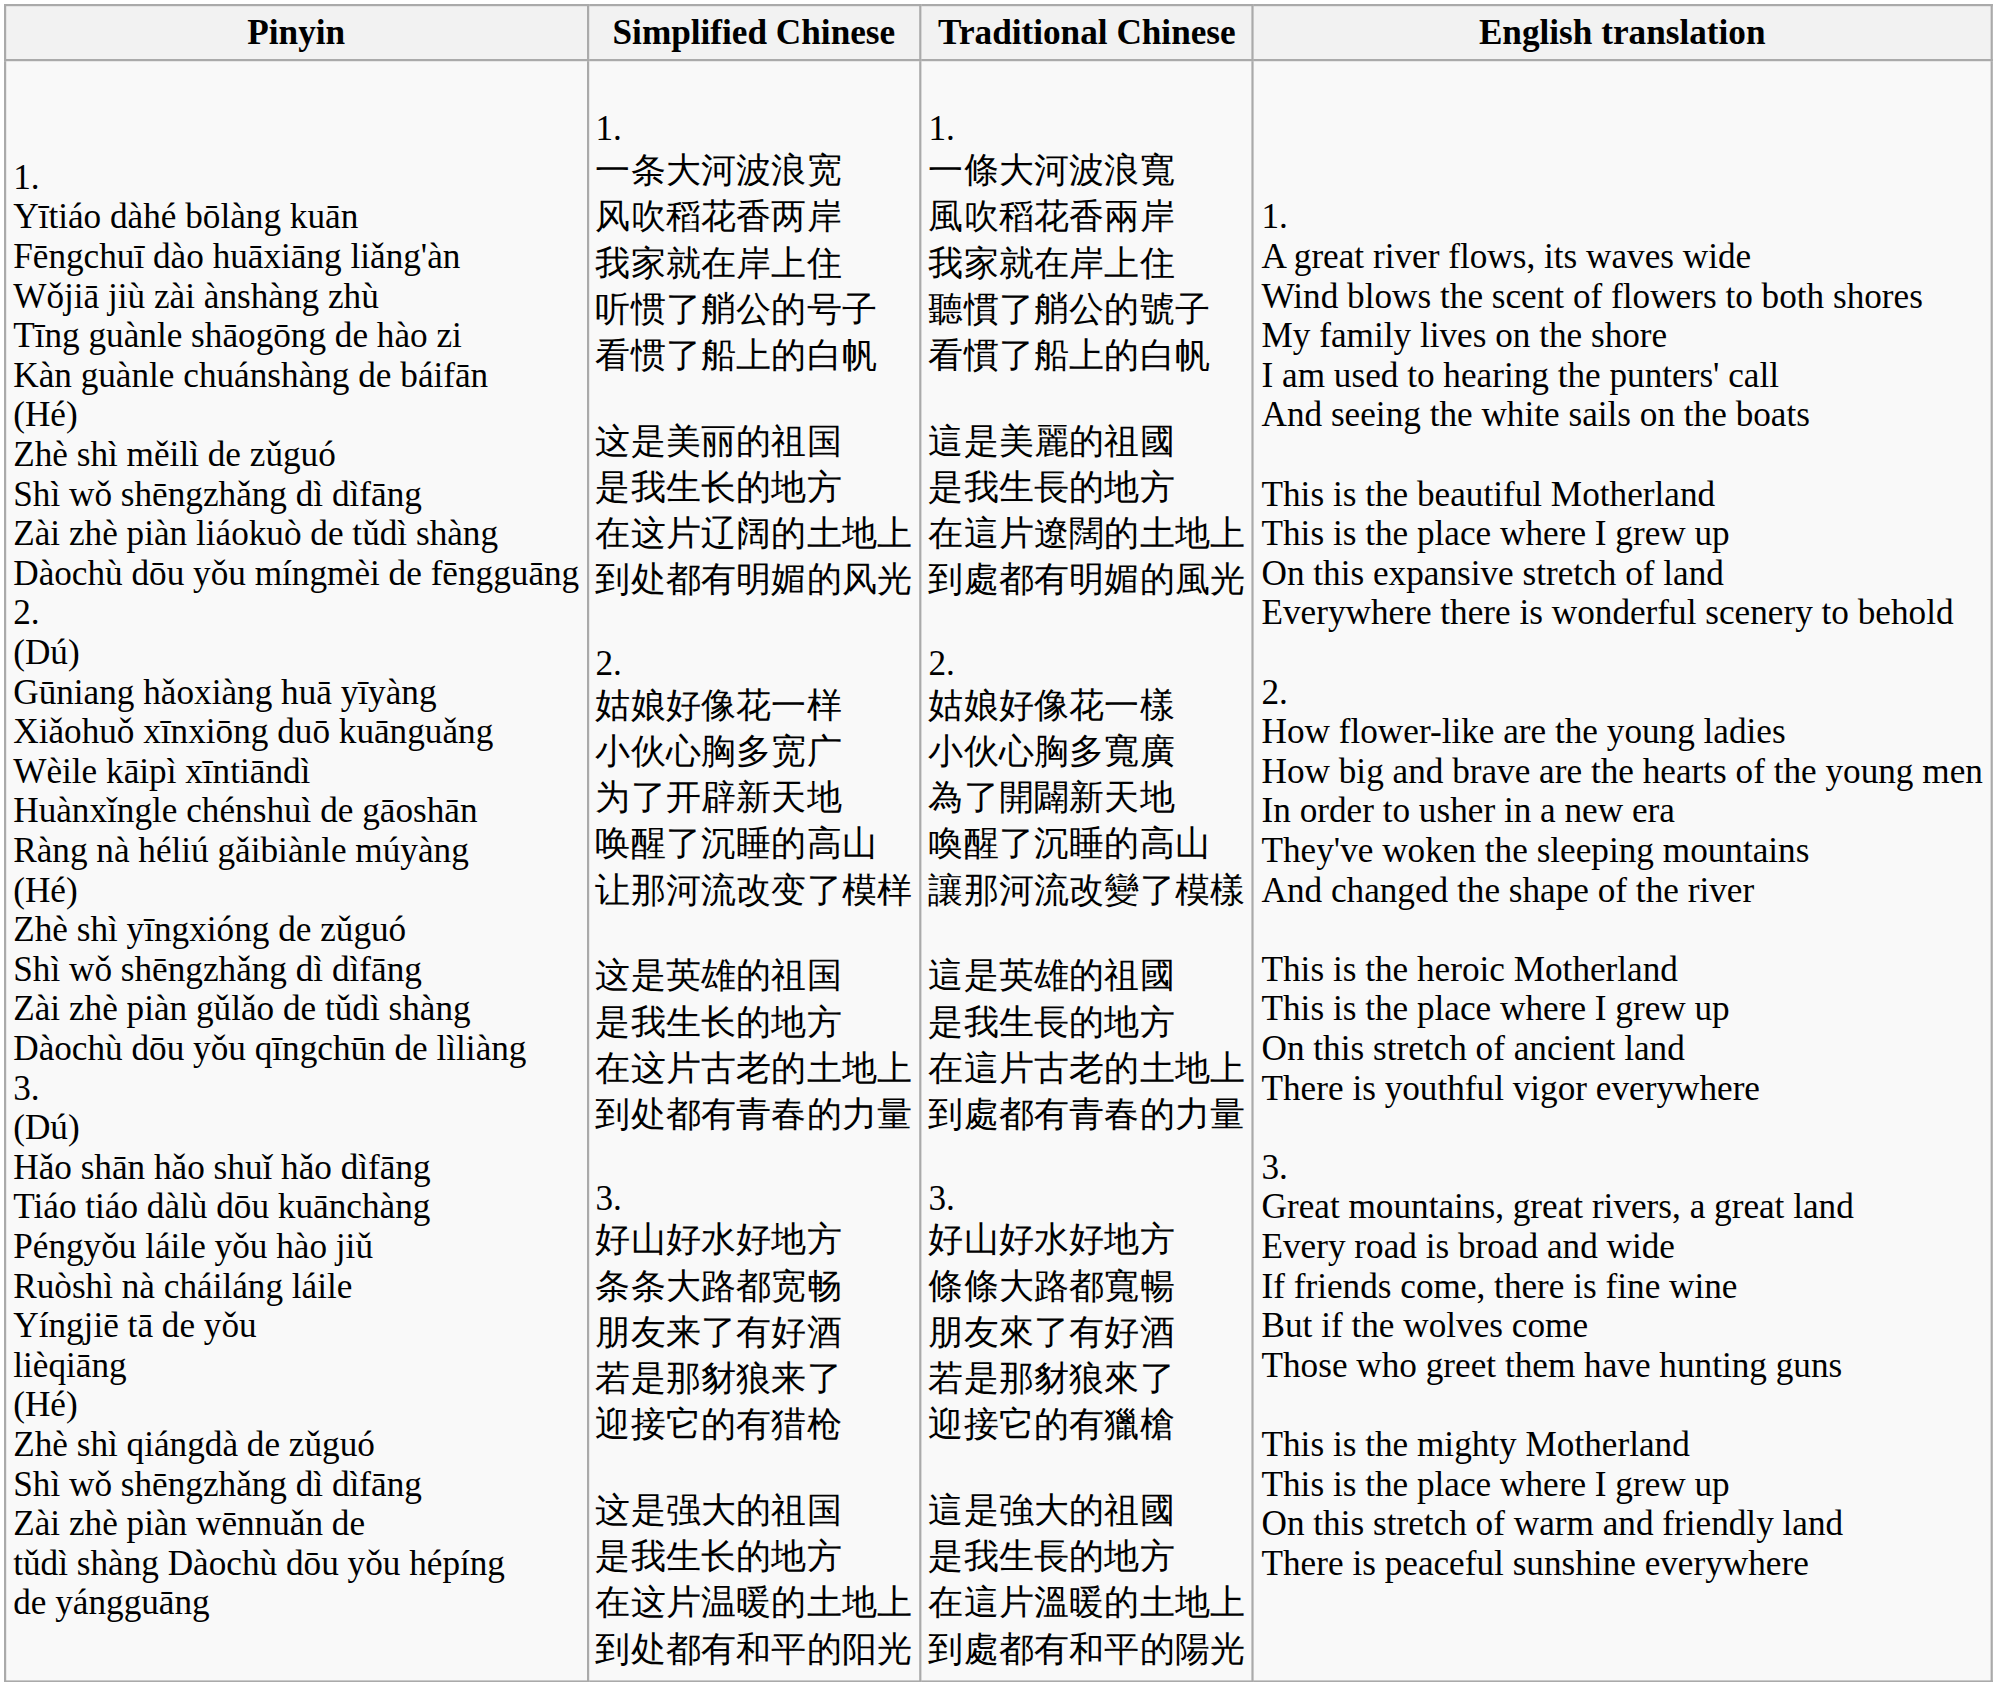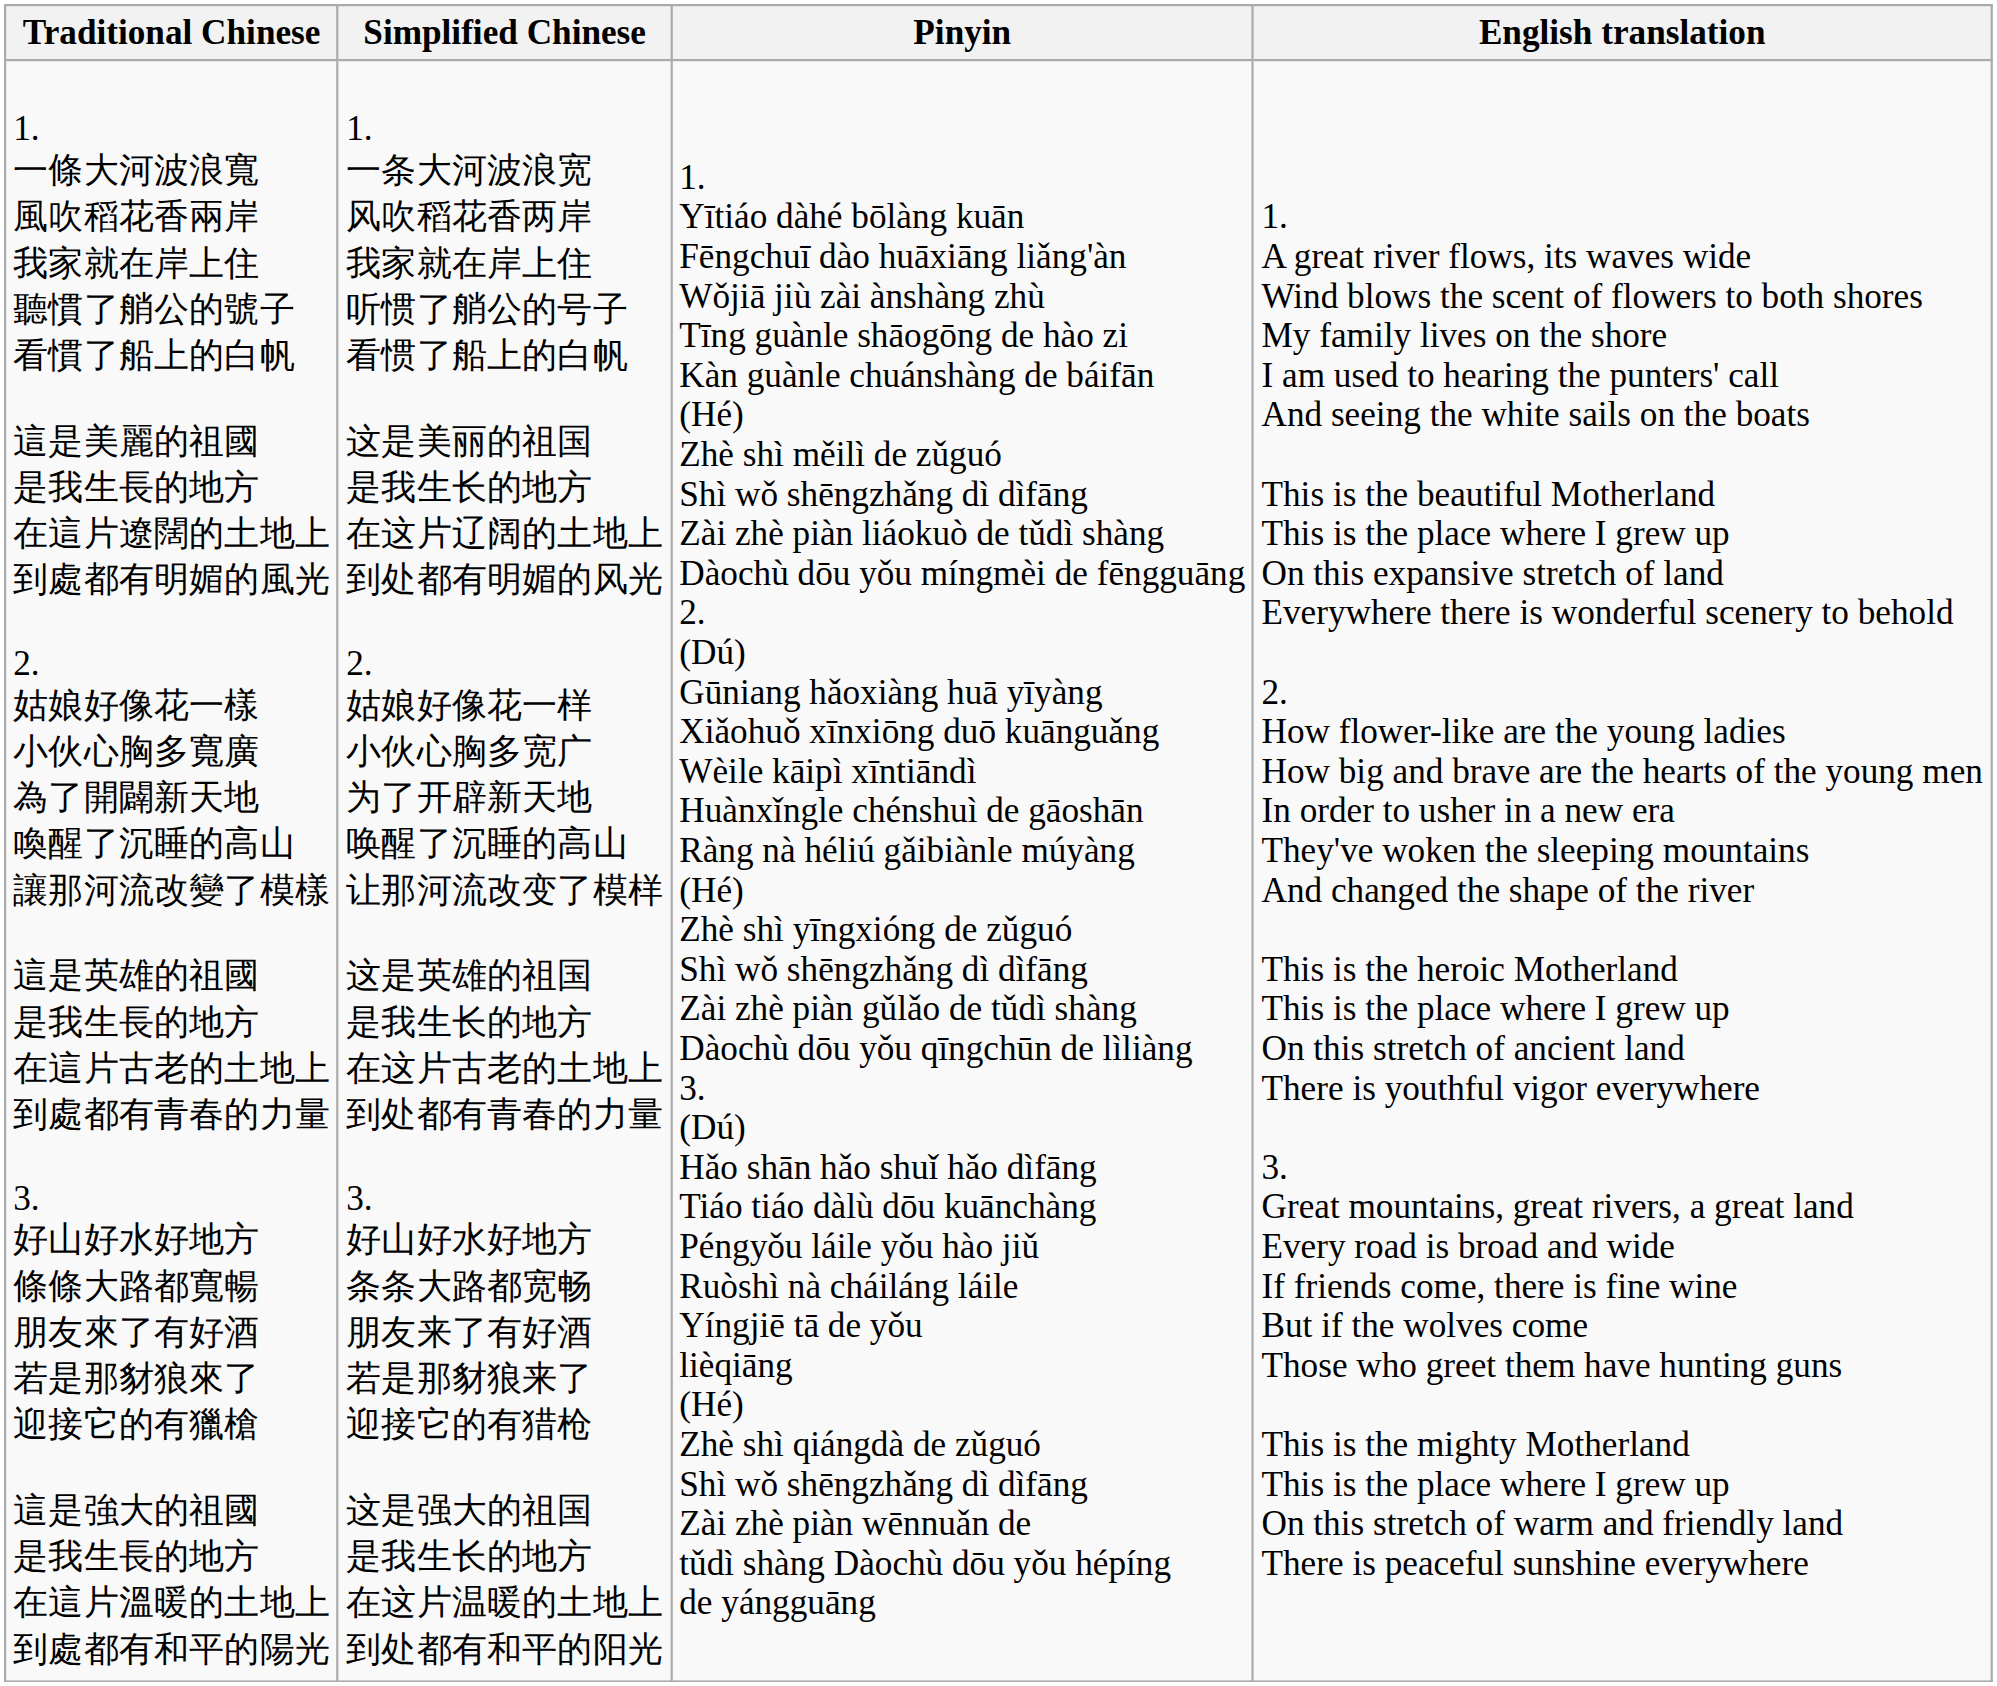columns swapped: Traditional Chinese <-> Pinyin
